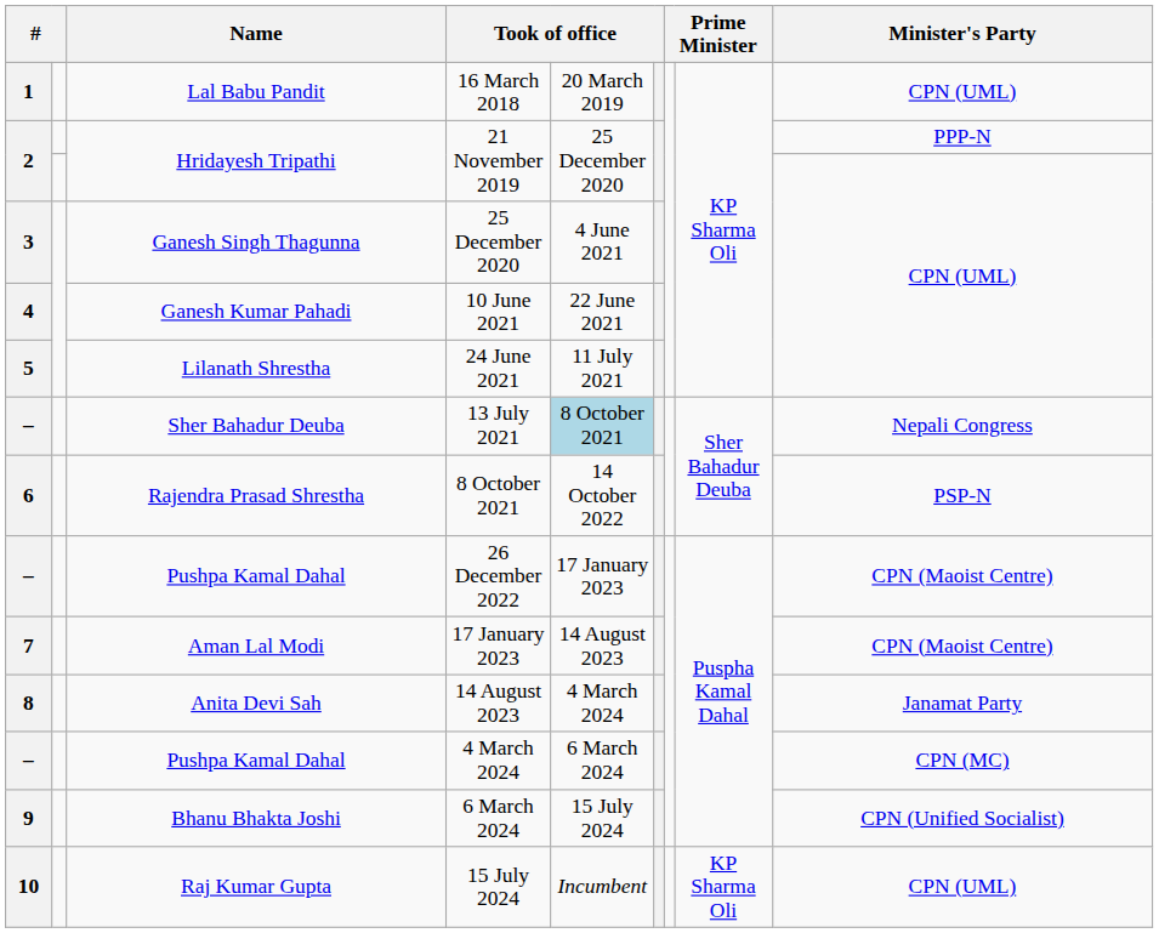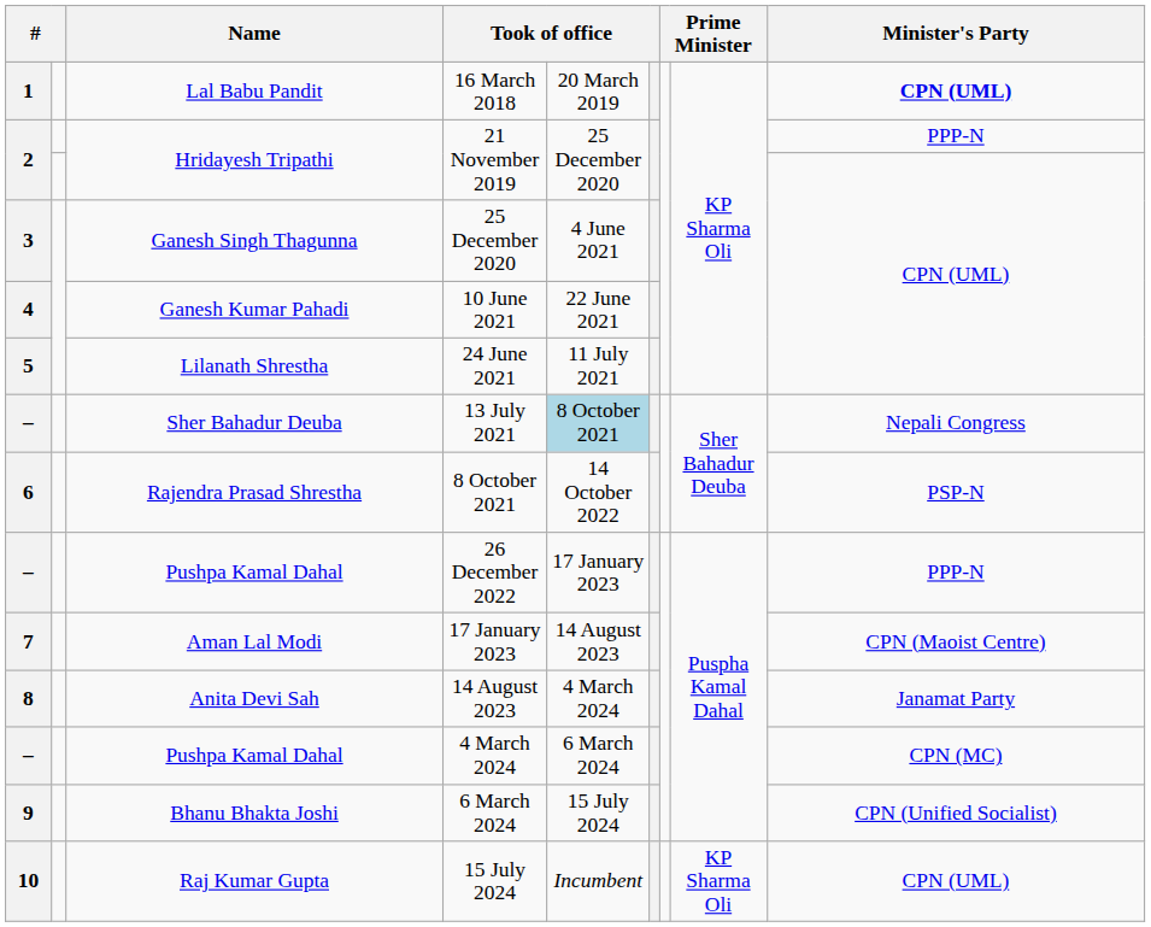16 March 2018 | Minister's Party: normal -> bold
26 December 2022 | Minister's Party: CPN (Maoist Centre) -> PPP-N
